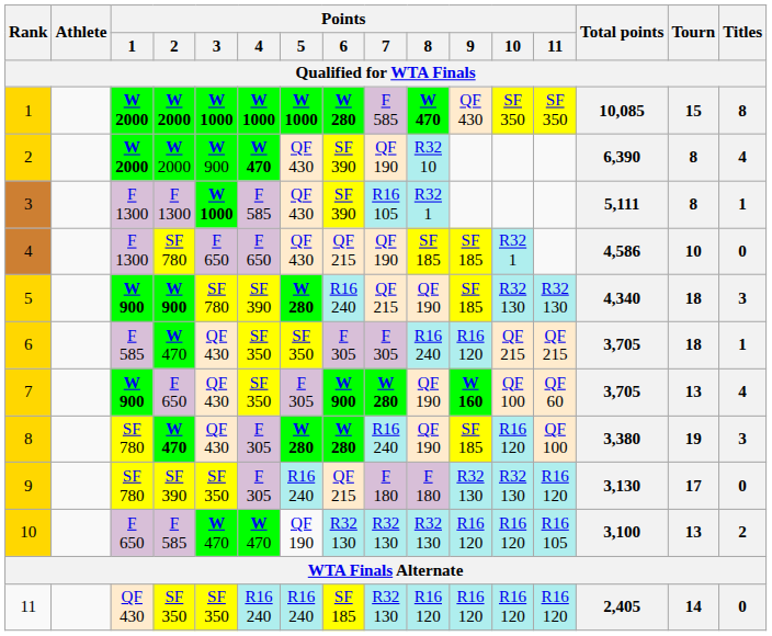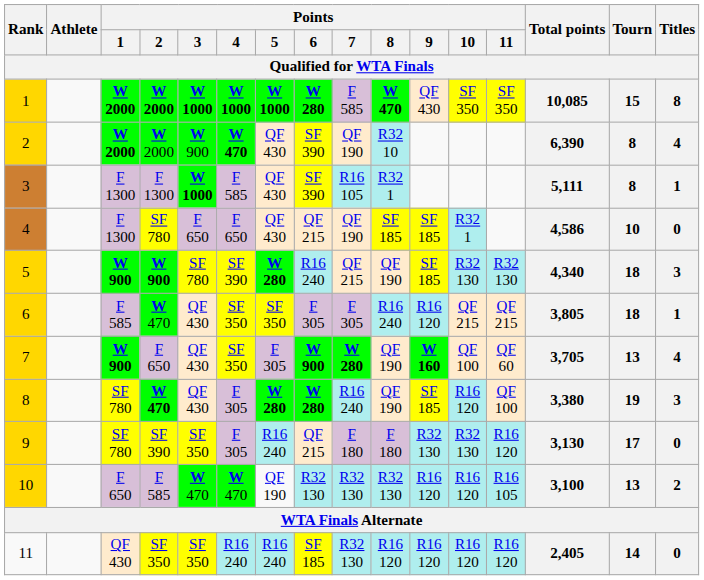row 9 | Total points: 3,705 -> 3,805
